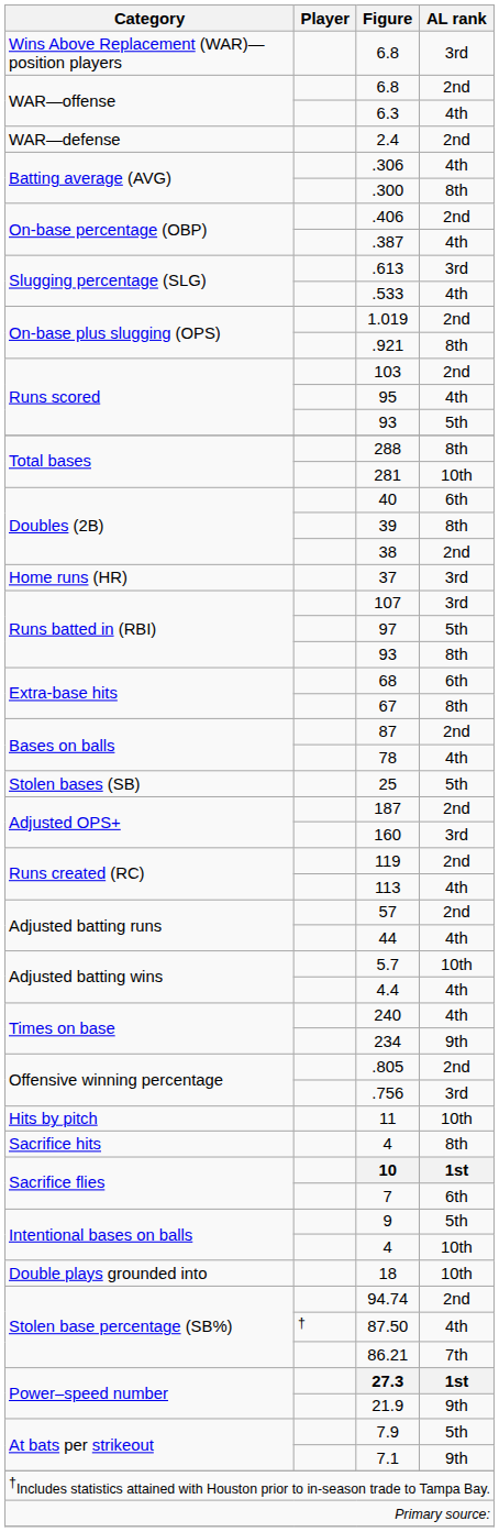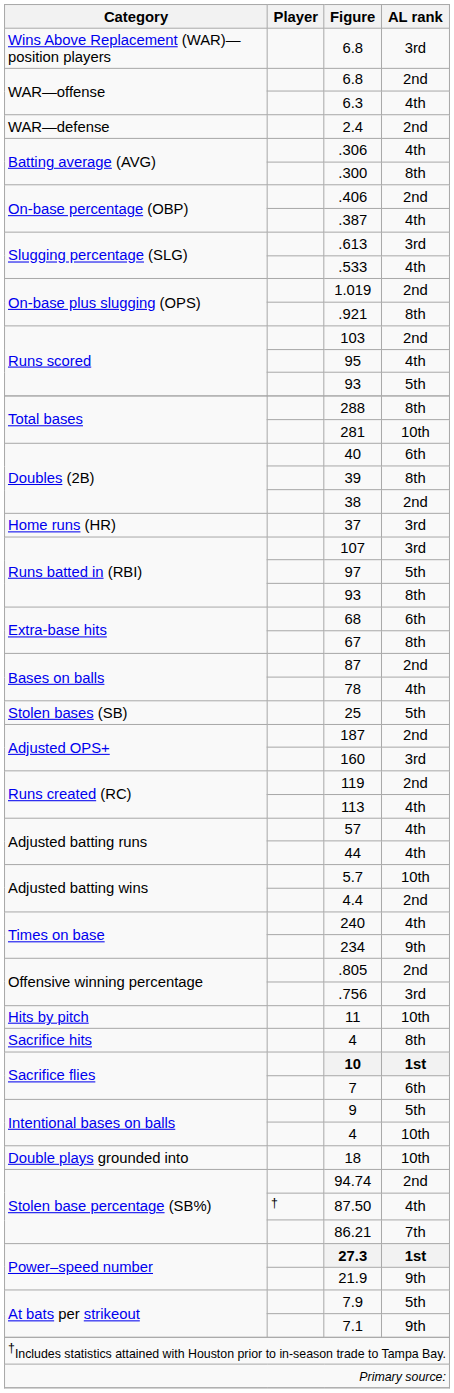57 | AL rank: 2nd -> 4th
4.4 | AL rank: 4th -> 2nd
